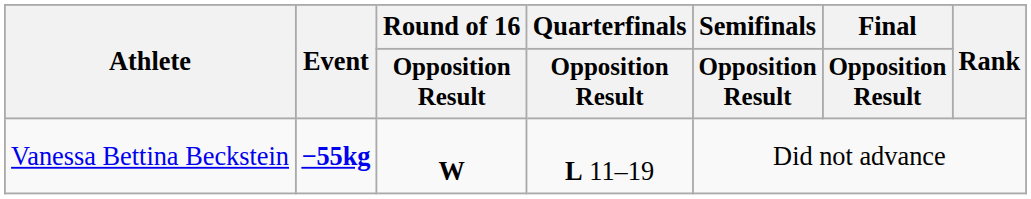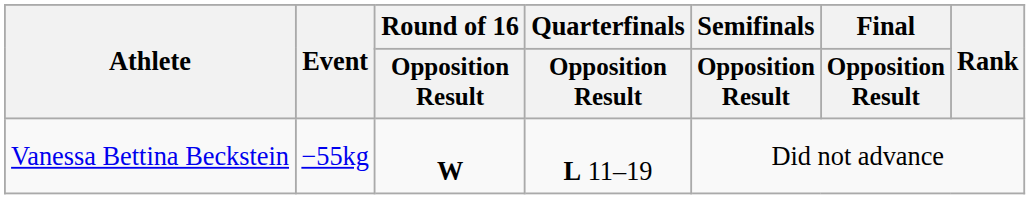Vanessa Bettina Beckstein | Event: bold -> normal
